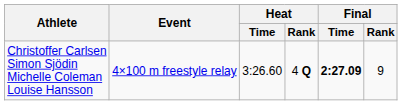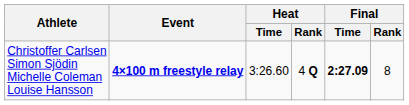row 3 | Event: normal -> bold
row 3 | Final / Rank: 9 -> 8
